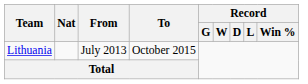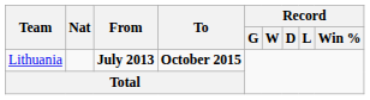Lithuania | From: normal -> bold
Lithuania | To: normal -> bold
